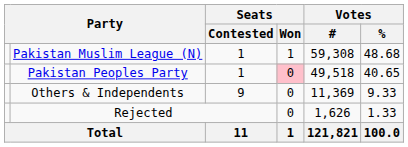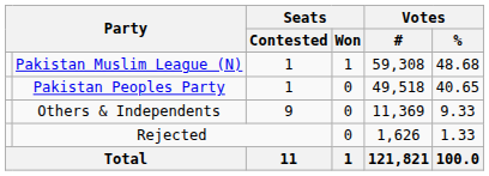Pakistan Peoples Party | Seats / Won: pink background -> no background
